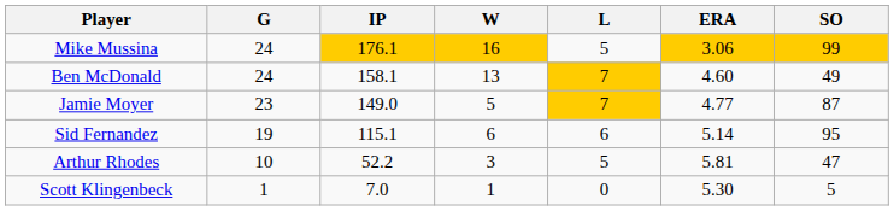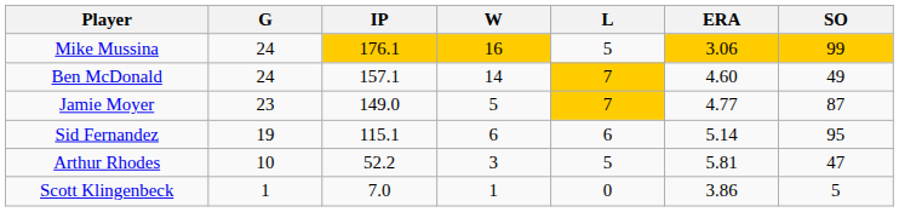Ben McDonald | IP: 158.1 -> 157.1
Ben McDonald | W: 13 -> 14
Scott Klingenbeck | ERA: 5.30 -> 3.86
